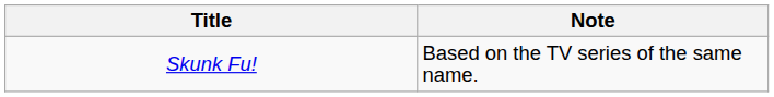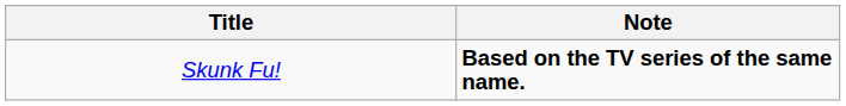Skunk Fu! | Note: normal -> bold
